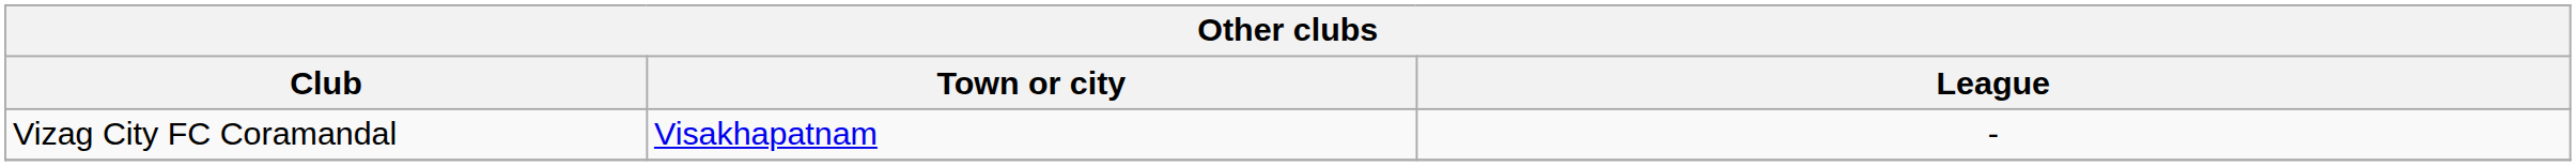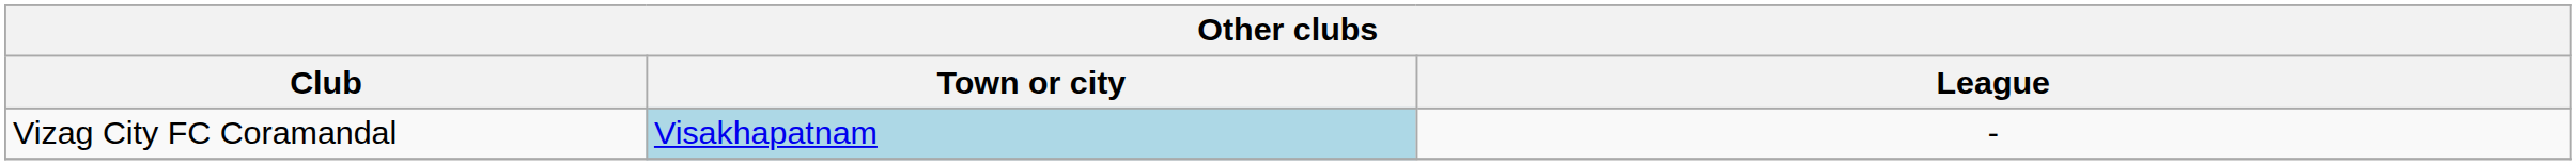Vizag City FC Coramandal | Town or city: no background -> lightblue background
